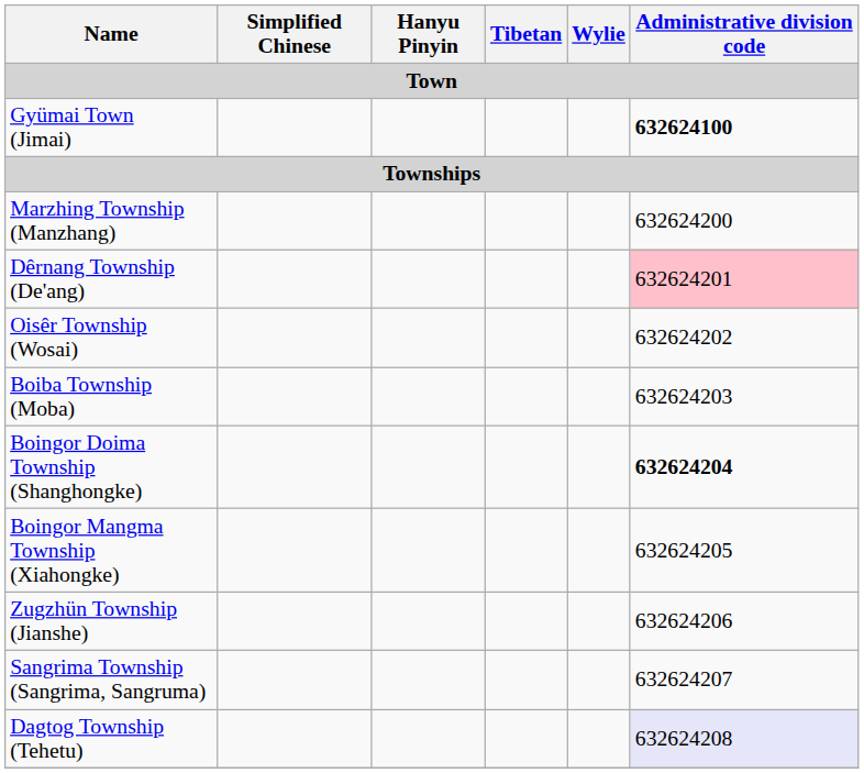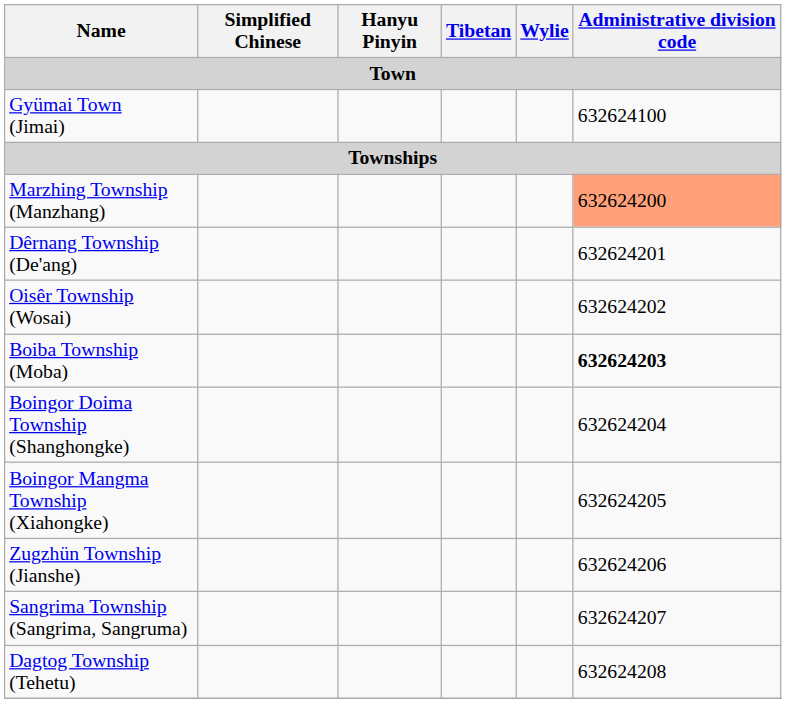Gyümai Town (Jimai) | Administrative division code: bold -> normal
Marzhing Township (Manzhang) | Administrative division code: no background -> lightsalmon background
Dêrnang Township (De'ang) | Administrative division code: pink background -> no background
Boiba Township (Moba) | Administrative division code: normal -> bold
Boingor Doima Township (Shanghongke) | Administrative division code: bold -> normal
Dagtog Township (Tehetu) | Administrative division code: lavender background -> no background
